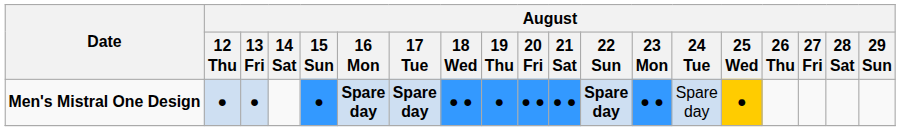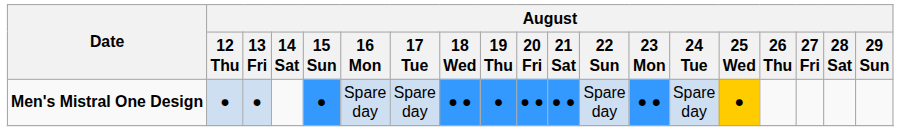Men's Mistral One Design | August / 16 Mon: bold -> normal
Men's Mistral One Design | August / 17 Tue: bold -> normal
Men's Mistral One Design | August / 22 Sun: bold -> normal
